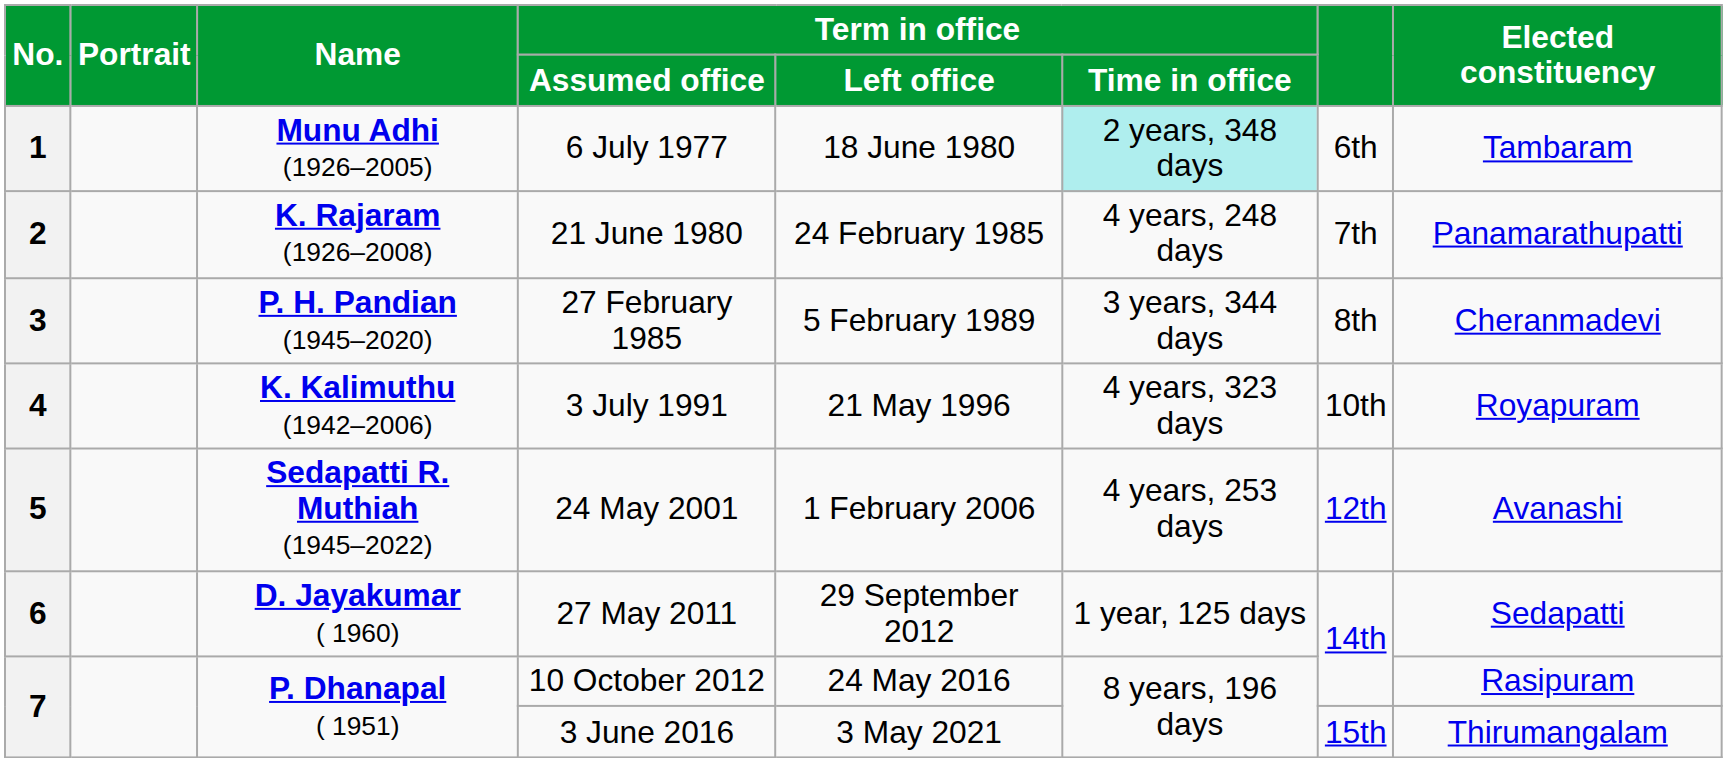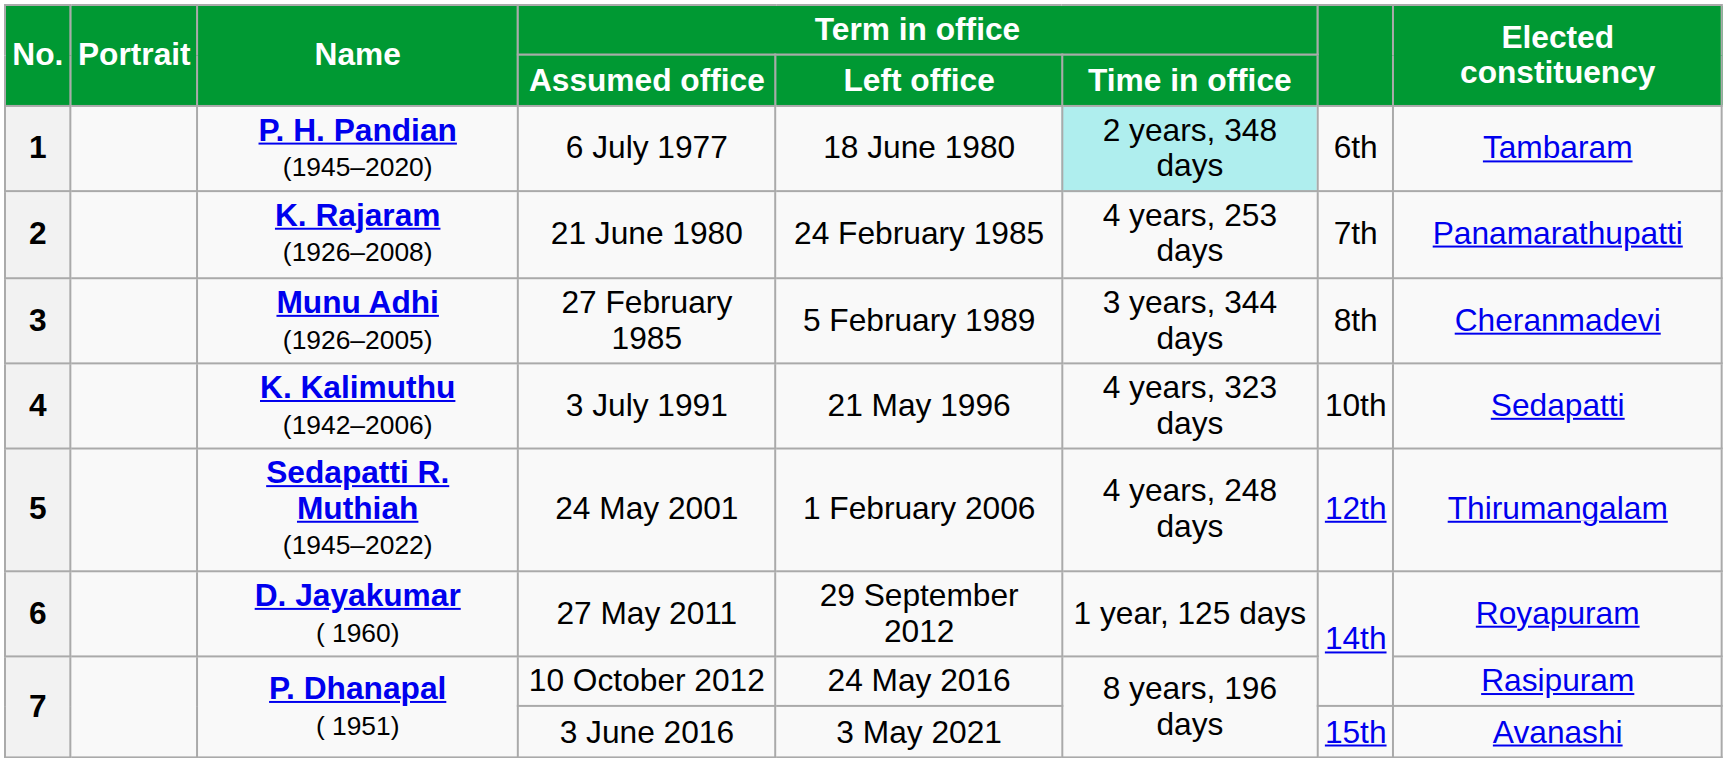6 July 1977 | Name: Munu Adhi (1926–2005) -> P. H. Pandian (1945–2020)
21 June 1980 | Term in office / Time in office: 4 years, 248 days -> 4 years, 253 days
27 February 1985 | Name: P. H. Pandian (1945–2020) -> Munu Adhi (1926–2005)
3 July 1991 | Elected constituency: Royapuram -> Sedapatti
24 May 2001 | Term in office / Time in office: 4 years, 253 days -> 4 years, 248 days
24 May 2001 | Elected constituency: Avanashi -> Thirumangalam
27 May 2011 | Elected constituency: Sedapatti -> Royapuram
3 June 2016 | Elected constituency: Thirumangalam -> Avanashi
